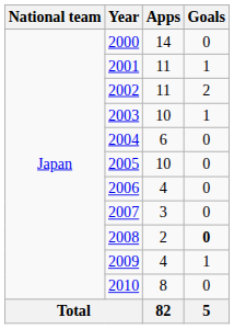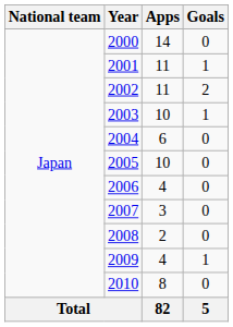2008 | Goals: bold -> normal
